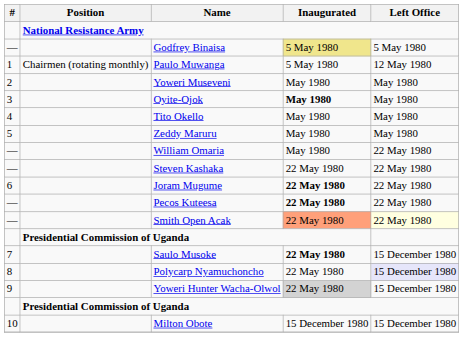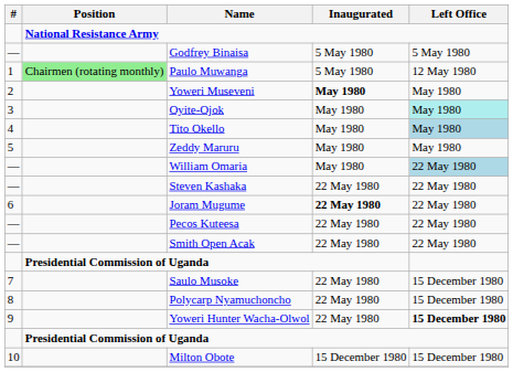Godfrey Binaisa | Inaugurated: khaki background -> no background
Paulo Muwanga | Position: no background -> lightgreen background
Yoweri Museveni | Inaugurated: normal -> bold
Oyite-Ojok | Inaugurated: bold -> normal
Oyite-Ojok | Left Office: no background -> paleturquoise background
Tito Okello | Left Office: no background -> lightblue background
William Omaria | Left Office: no background -> lightblue background
Pecos Kuteesa | Inaugurated: bold -> normal
Smith Open Acak | Inaugurated: lightsalmon background -> no background
Smith Open Acak | Left Office: lightyellow background -> no background
Saulo Musoke | Inaugurated: bold -> normal
Polycarp Nyamuchoncho | Left Office: lavender background -> no background
Yoweri Hunter Wacha-Olwol | Inaugurated: lightgrey background -> no background
Yoweri Hunter Wacha-Olwol | Left Office: normal -> bold
